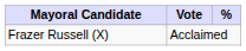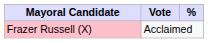Frazer Russell (X) | Mayoral Candidate: no background -> pink background
